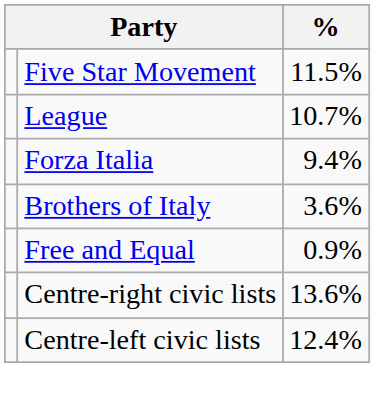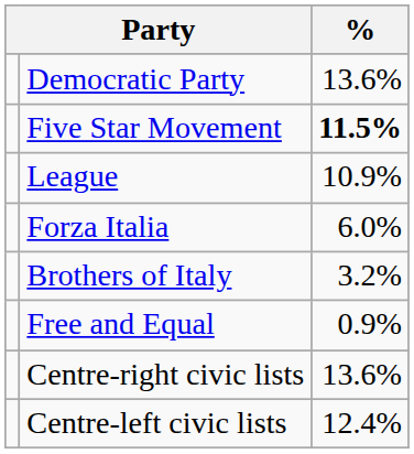+ row: Democratic Party | 13.6%
Five Star Movement | %: normal -> bold
League | %: 10.7% -> 10.9%
Forza Italia | %: 9.4% -> 6.0%
Brothers of Italy | %: 3.6% -> 3.2%
